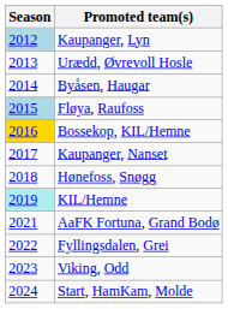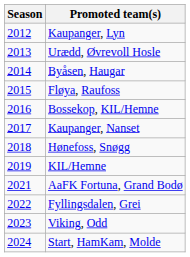Kaupanger, Lyn | Season: lightblue background -> no background
Fløya, Raufoss | Season: lightblue background -> no background
Bossekop, KIL/Hemne | Season: gold background -> no background
KIL/Hemne | Season: paleturquoise background -> no background
